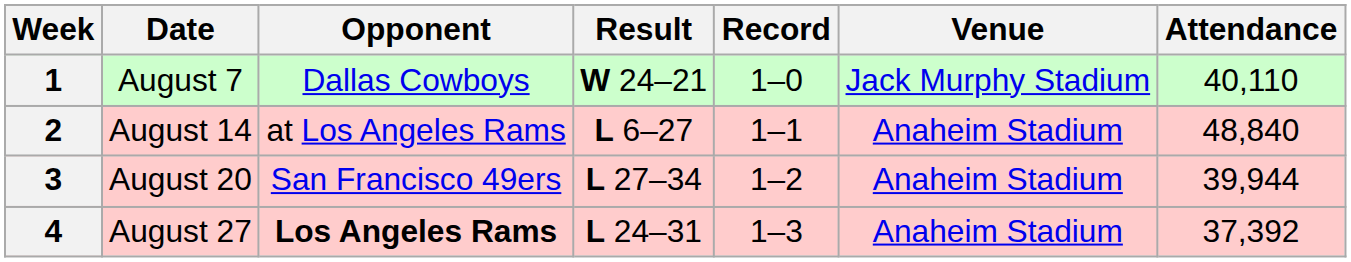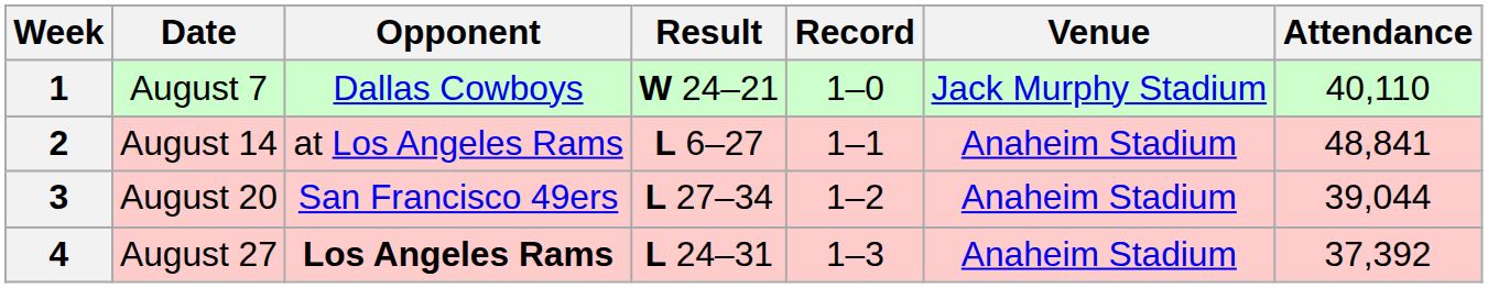2 | Attendance: 48,840 -> 48,841
3 | Attendance: 39,944 -> 39,044
